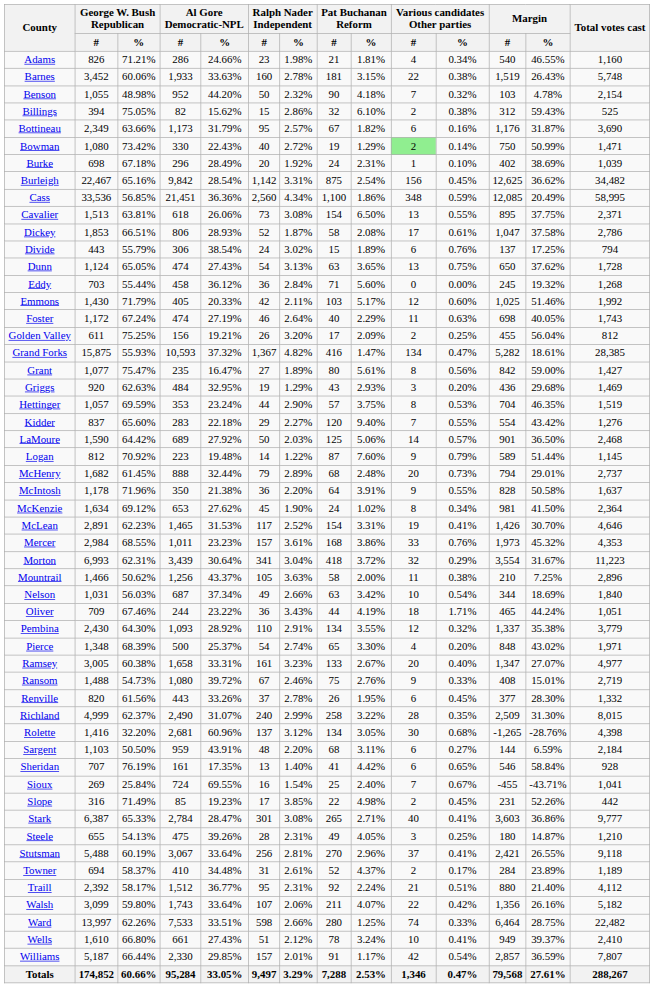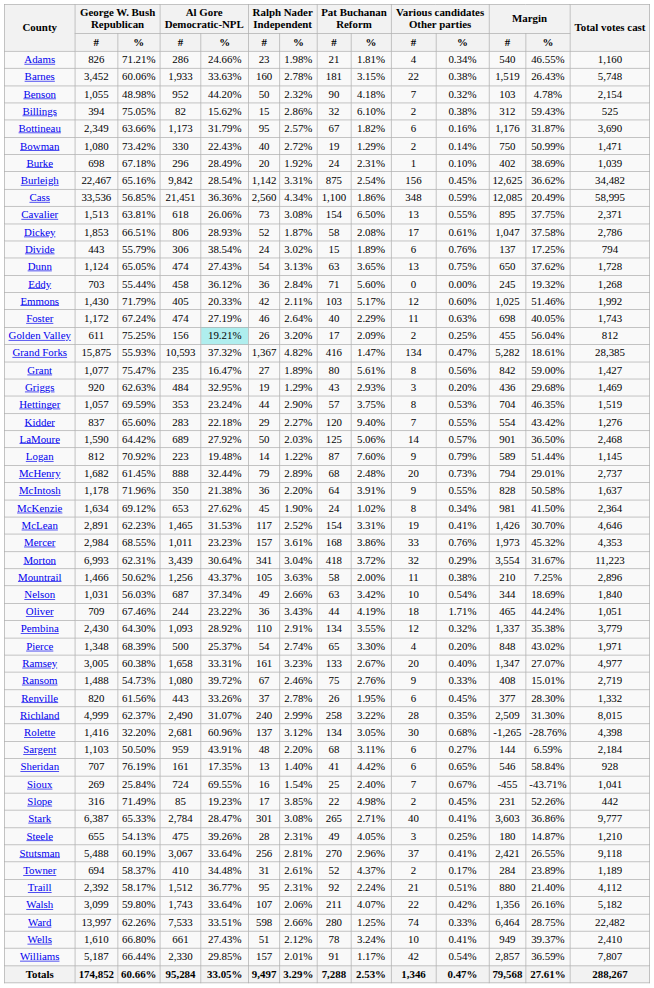Bowman | Various candidates Other parties / #: lightgreen background -> no background
Golden Valley | Al Gore Democratic-NPL / %: no background -> paleturquoise background
